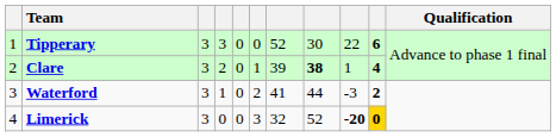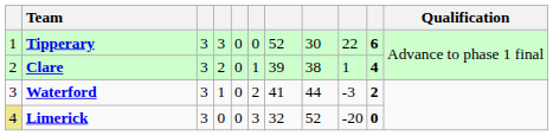Clare | column 8: bold -> normal
Limerick | column 1: no background -> khaki background
Limerick | column 9: bold -> normal
Limerick | column 10: gold background -> no background
